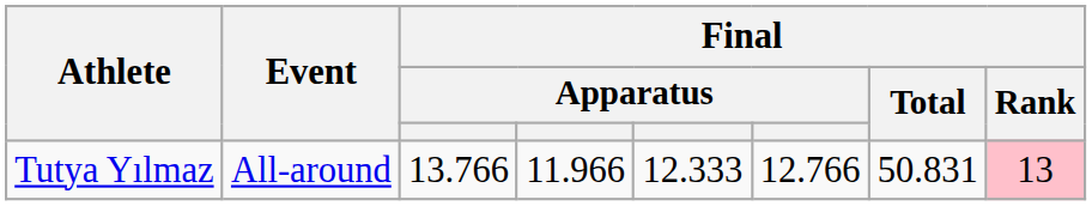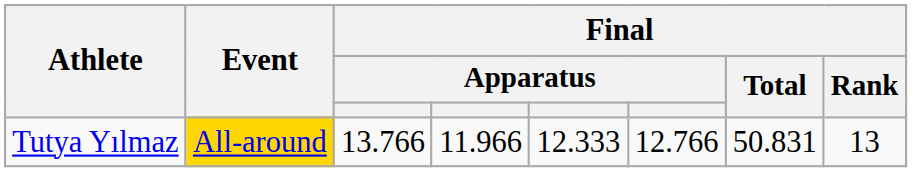row 4 | Event: no background -> gold background
row 4 | Final / Rank: pink background -> no background
